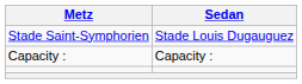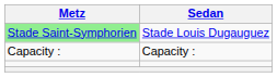row 2 | Metz: no background -> lightgreen background
